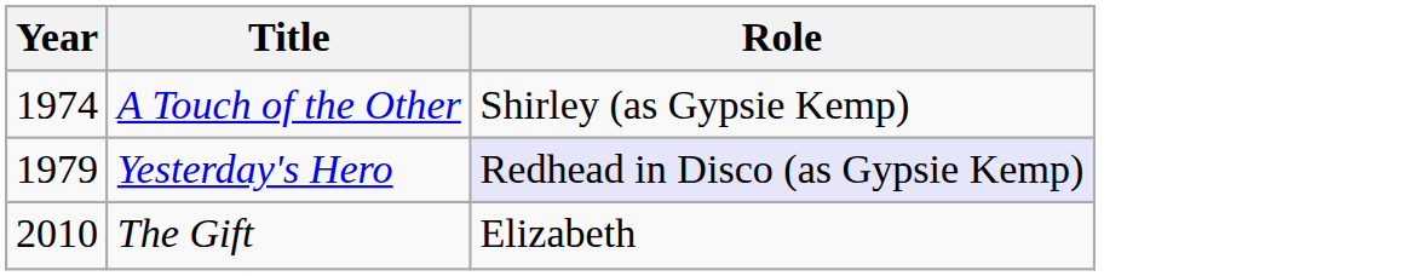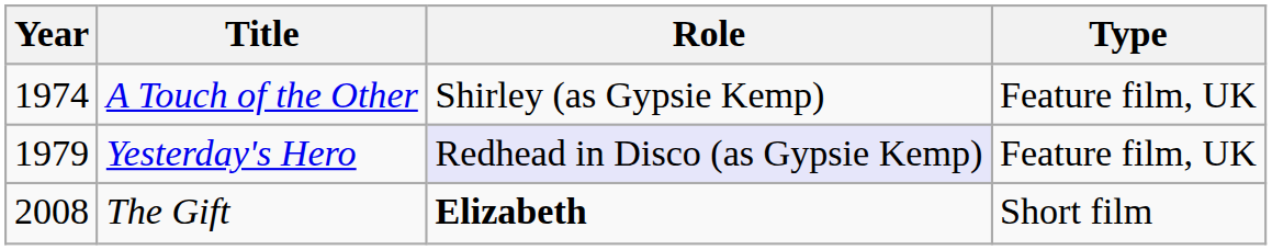+ column: Type | Feature film, UK | Feature film, UK | Short film
The Gift | Year: 2010 -> 2008
The Gift | Role: normal -> bold
